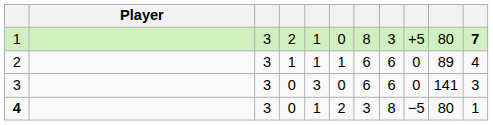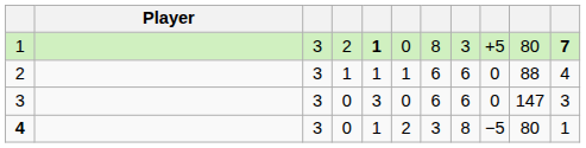row 2 | column 5: normal -> bold
row 3 | column 10: 89 -> 88
row 4 | column 10: 141 -> 147
